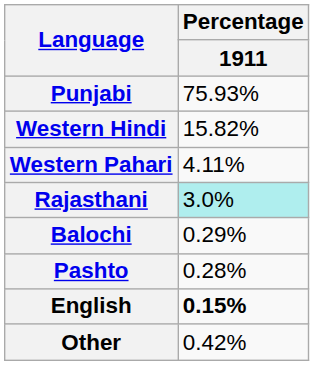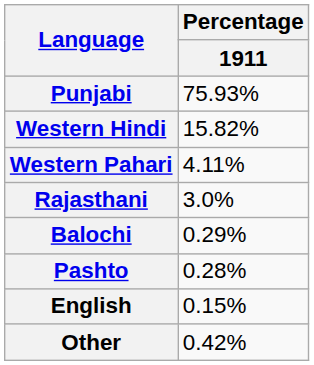Rajasthani | Percentage / 1911: paleturquoise background -> no background
English | Percentage / 1911: bold -> normal
